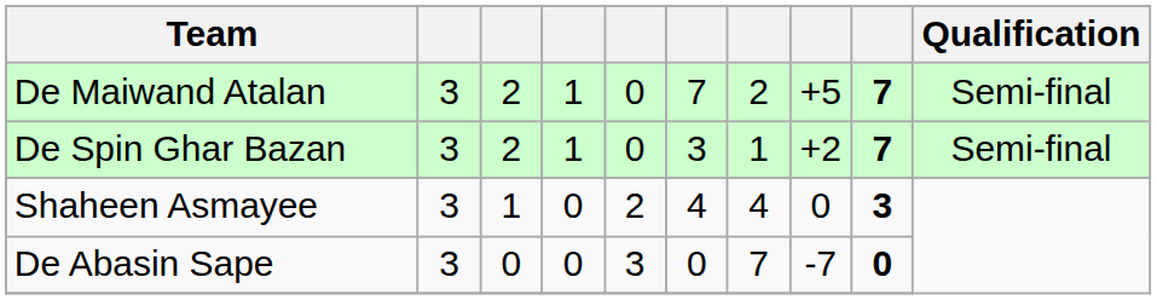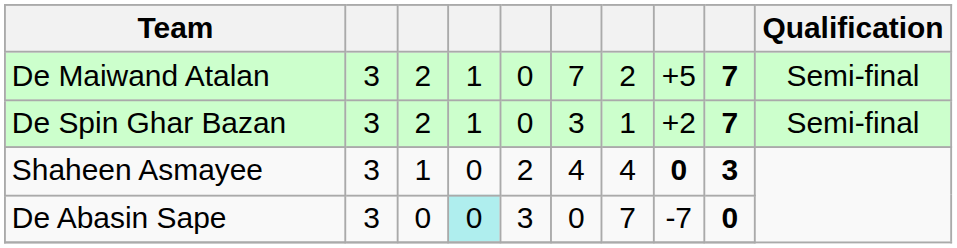Shaheen Asmayee | column 8: normal -> bold
De Abasin Sape | column 4: no background -> paleturquoise background
